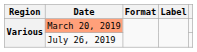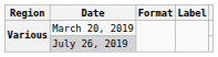March 20, 2019 | Date: lightsalmon background -> no background
July 26, 2019 | Date: no background -> lightgrey background
